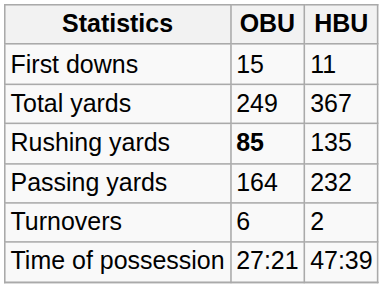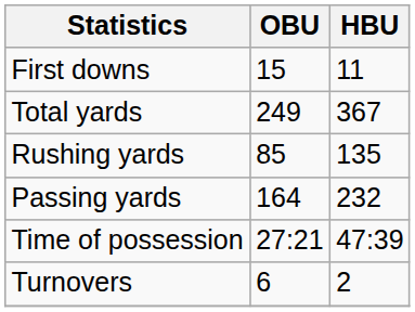Rushing yards | OBU: bold -> normal
rows swapped: Turnovers <-> Time of possession
